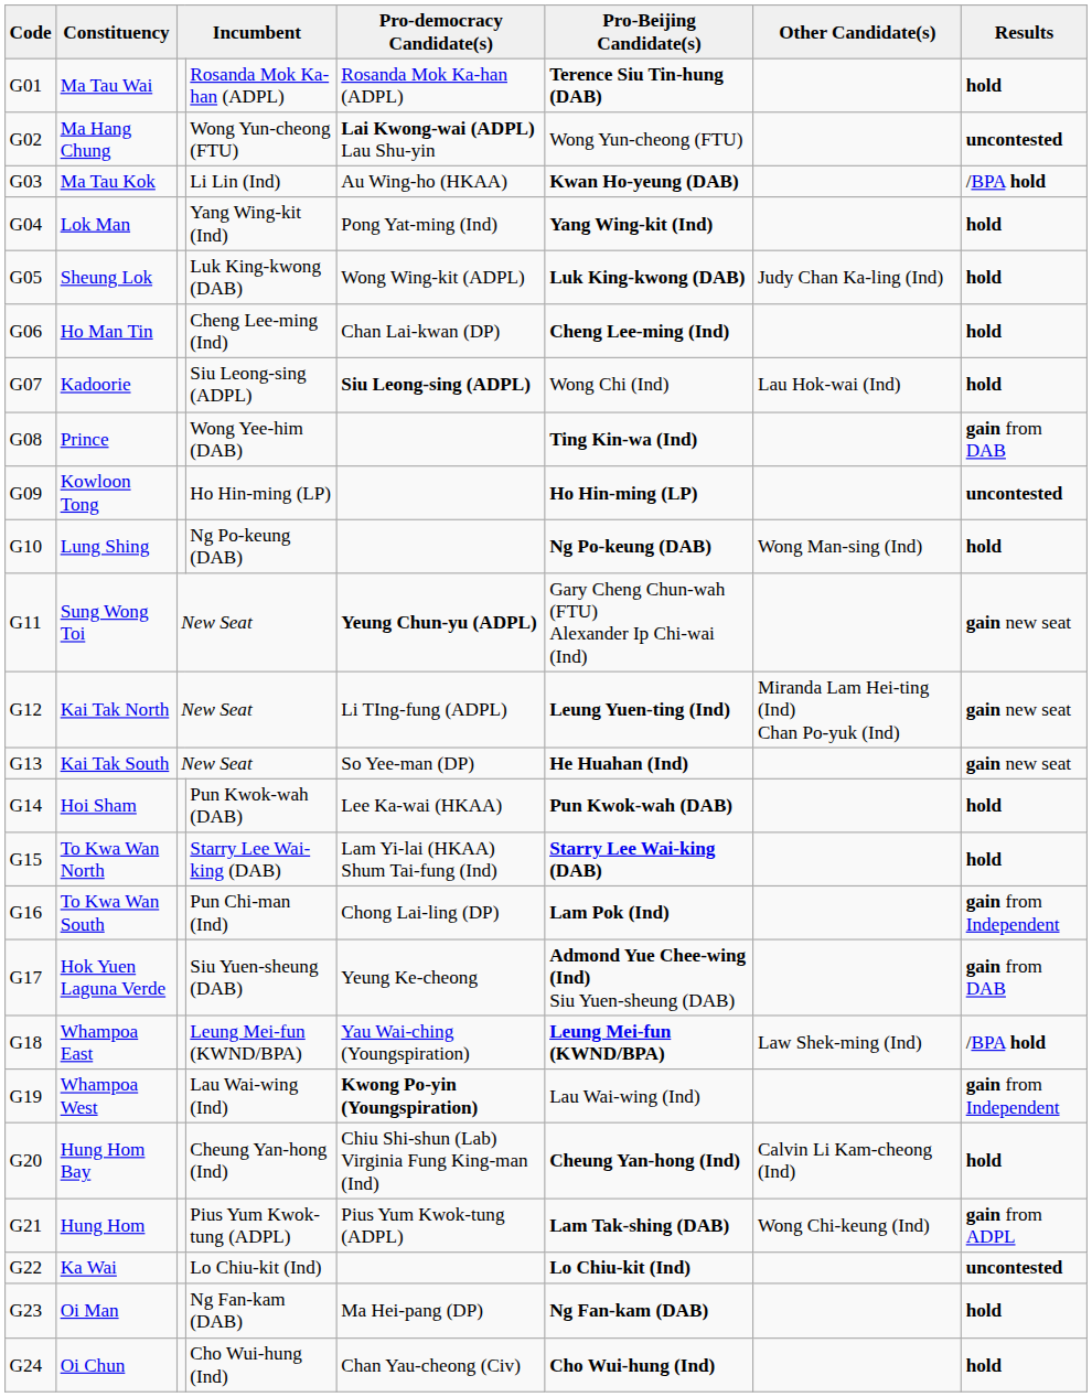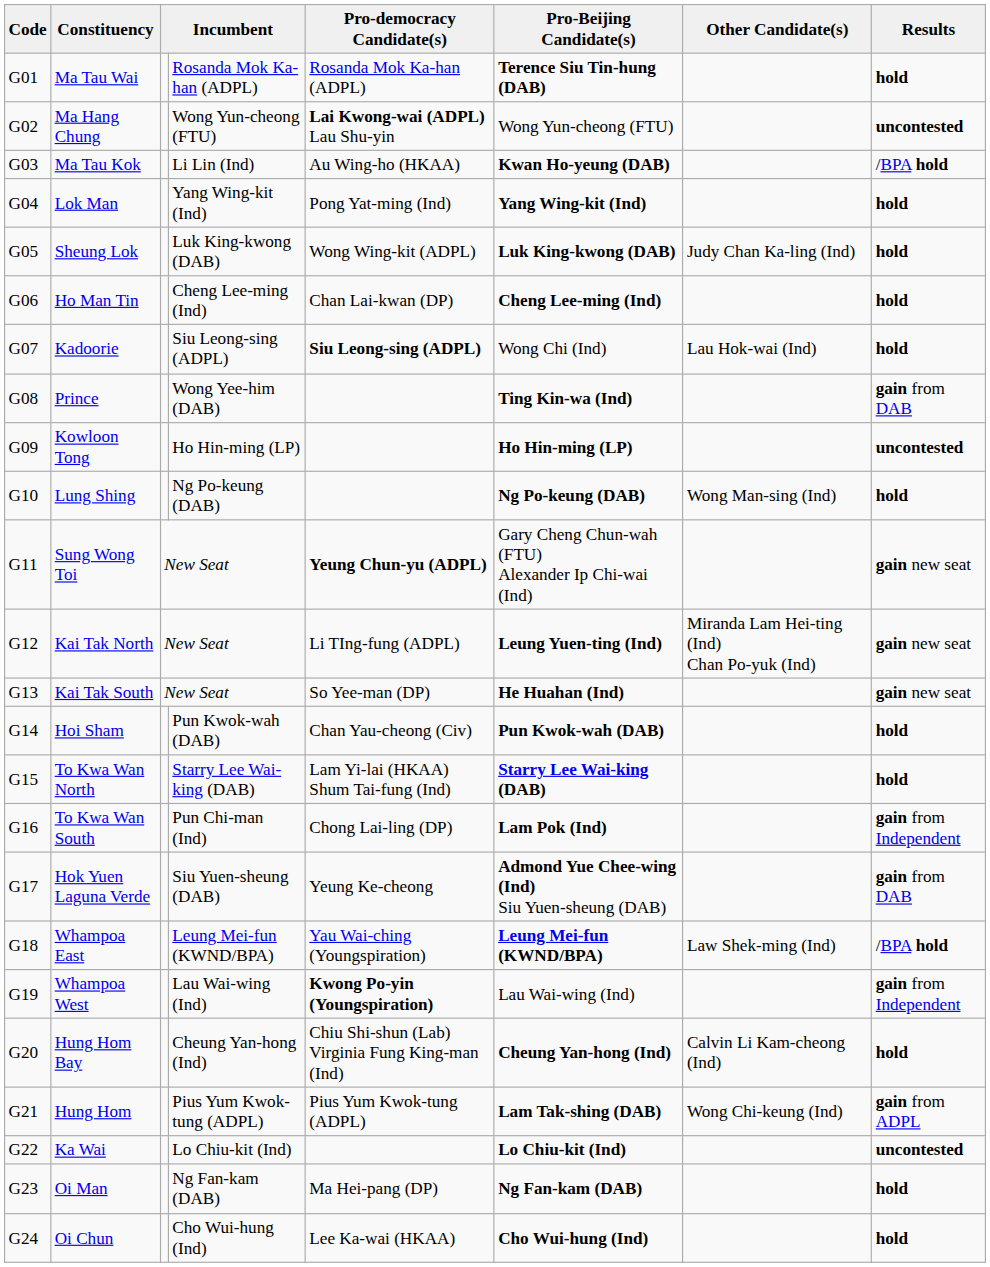Hoi Sham | Pro-democracy Candidate(s): Lee Ka-wai (HKAA) -> Chan Yau-cheong (Civ)
Oi Chun | Pro-democracy Candidate(s): Chan Yau-cheong (Civ) -> Lee Ka-wai (HKAA)
